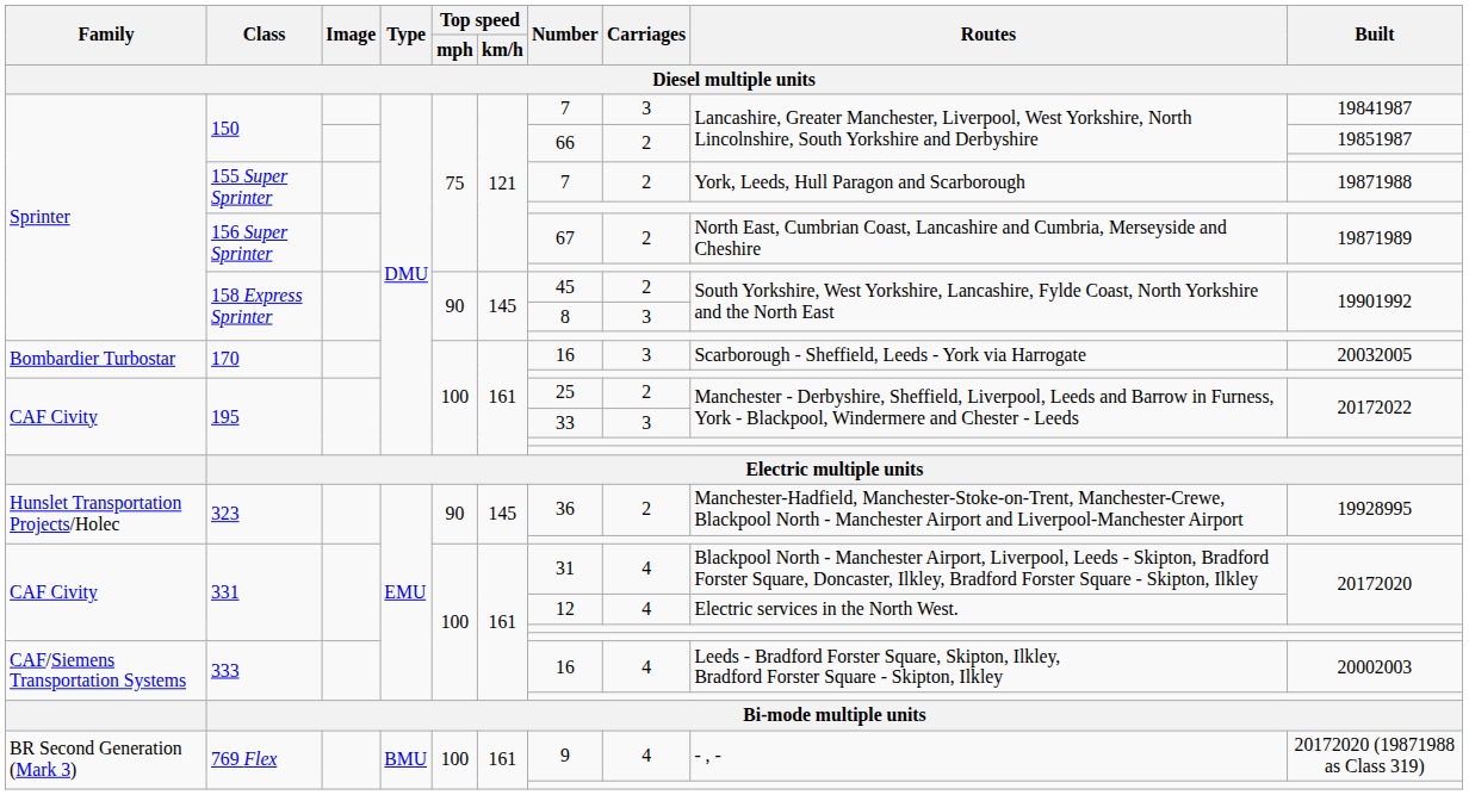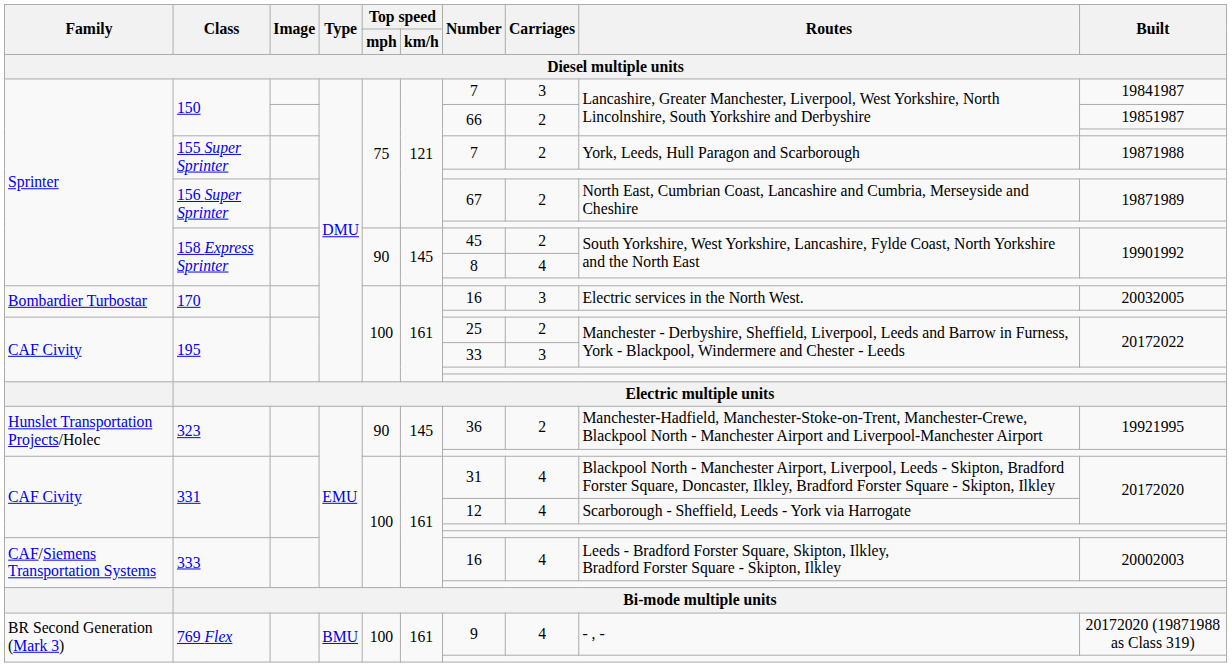row 12 | Carriages: 3 -> 4
row 14 | Routes: Scarborough - Sheffield, Leeds - York via Harrogate -> Electric services in the North West.
row 21 | Built: 19928995 -> 19921995
row 24 | Routes: Electric services in the North West. -> Scarborough - Sheffield, Leeds - York via Harrogate
